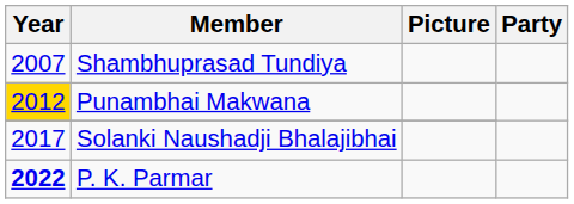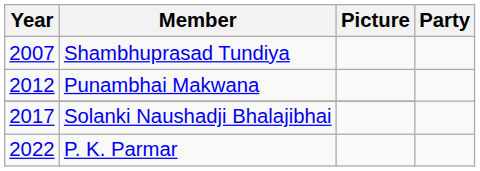Punambhai Makwana | Year: gold background -> no background
P. K. Parmar | Year: bold -> normal
